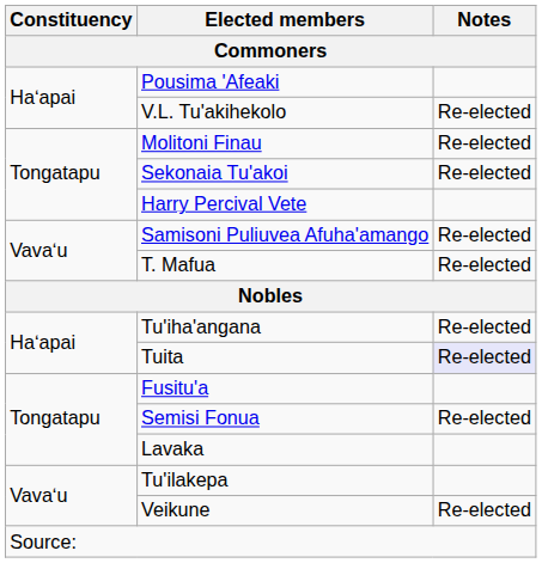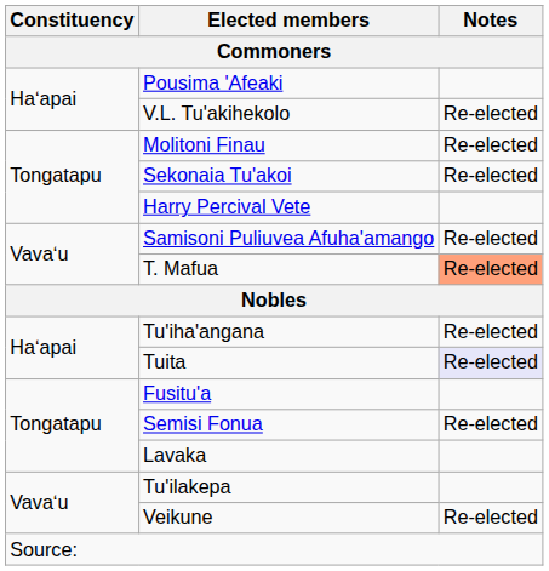T. Mafua | Notes: no background -> lightsalmon background
